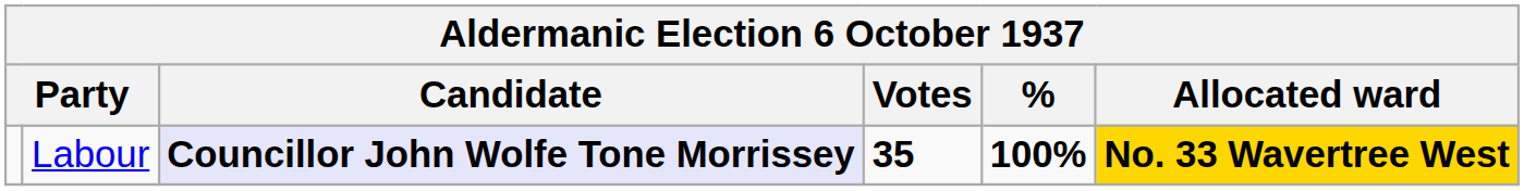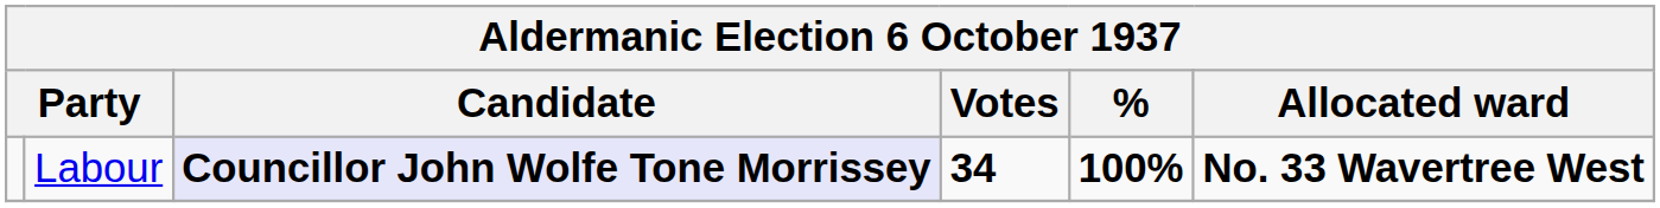Labour | Votes: 35 -> 34
Labour | Allocated ward: gold background -> no background
